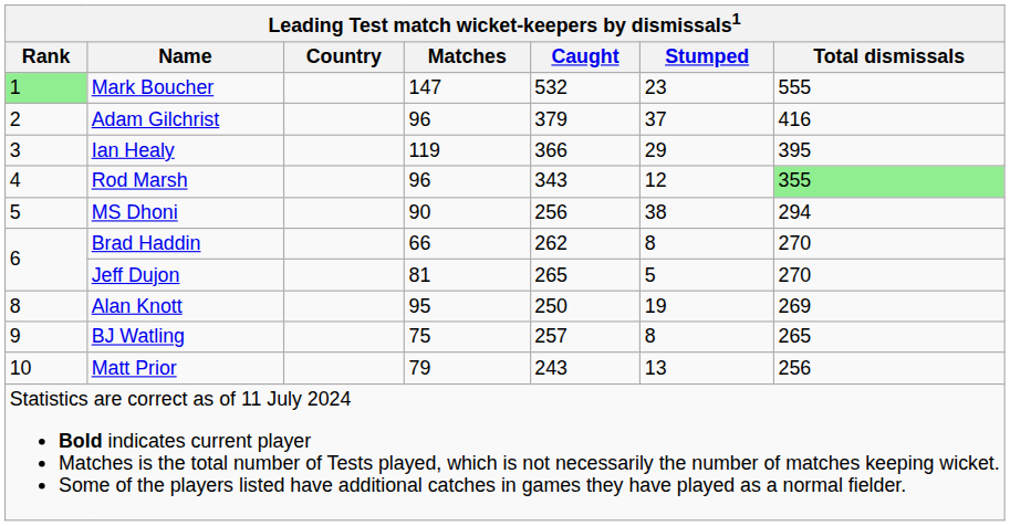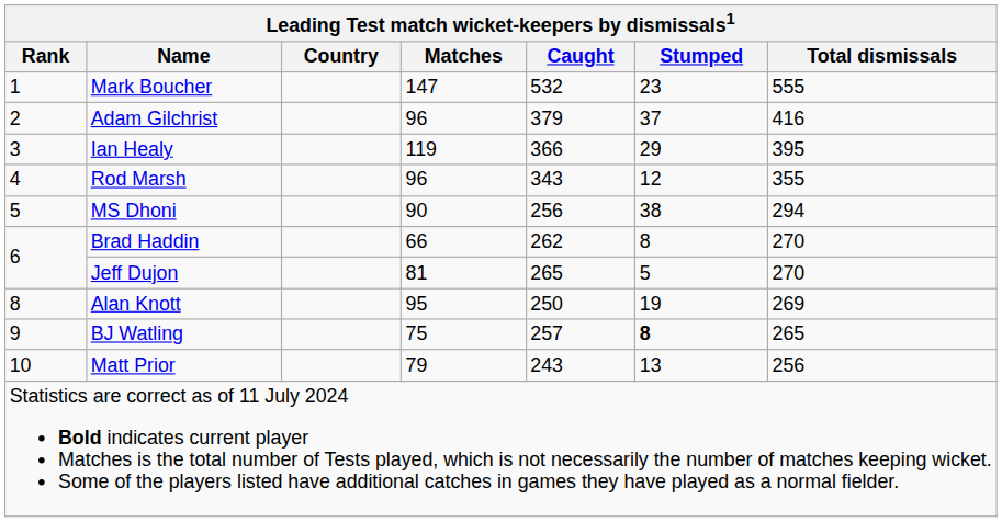Mark Boucher | Rank: lightgreen background -> no background
Rod Marsh | Total dismissals: lightgreen background -> no background
BJ Watling | Stumped: normal -> bold
